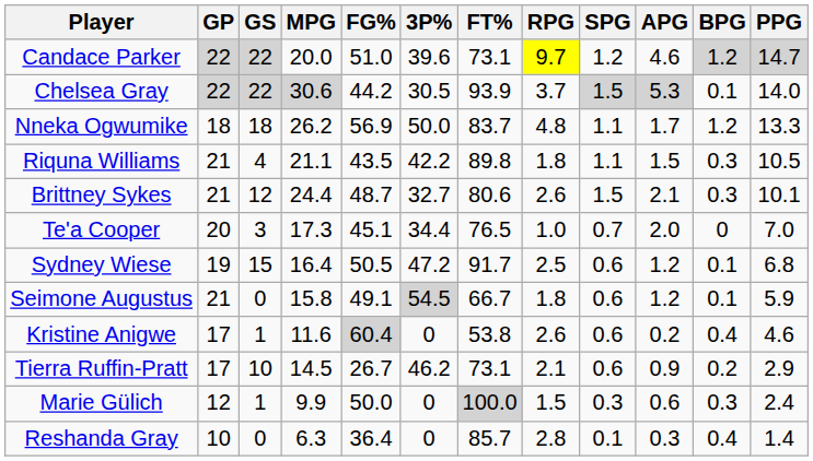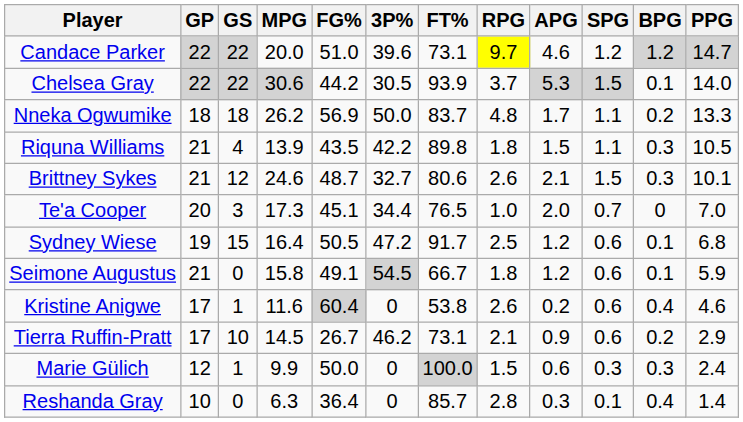columns swapped: APG <-> SPG
Nneka Ogwumike | BPG: 1.2 -> 0.2
Riquna Williams | MPG: 21.1 -> 13.9
Brittney Sykes | MPG: 24.4 -> 24.6
